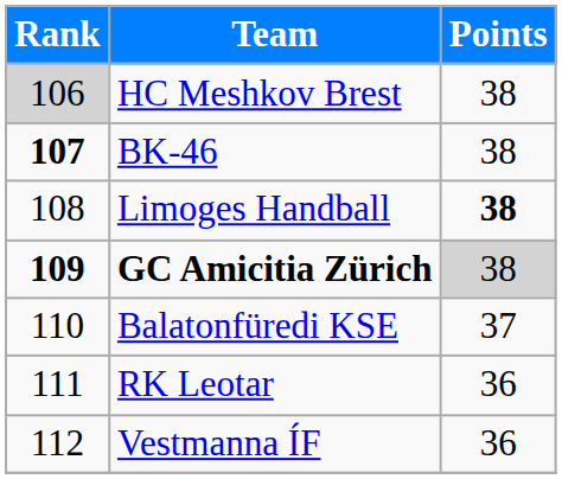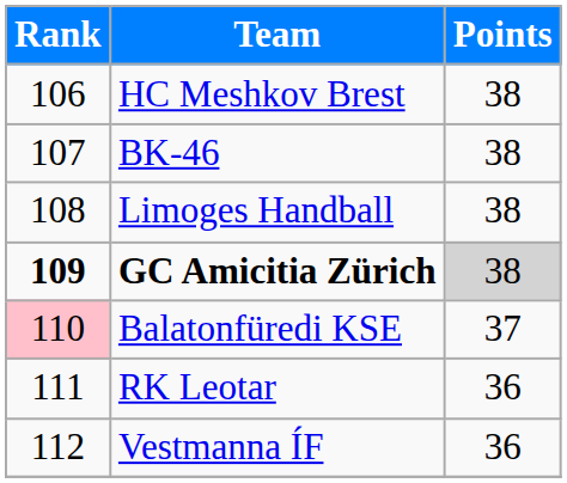HC Meshkov Brest | Rank: lightgrey background -> no background
BK-46 | Rank: bold -> normal
Limoges Handball | Points: bold -> normal
Balatonfüredi KSE | Rank: no background -> pink background
